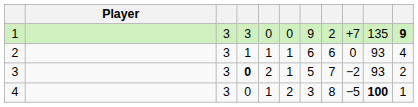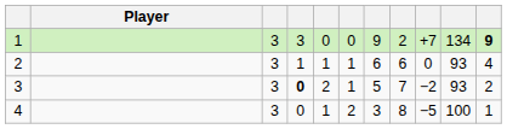row 2 | column 10: 135 -> 134
row 5 | column 10: bold -> normal
